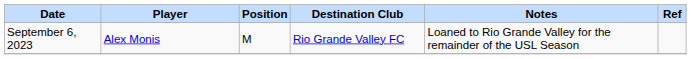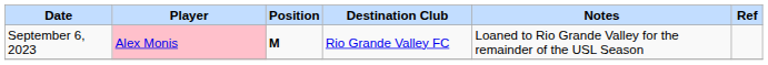September 6, 2023 | Player: no background -> pink background
September 6, 2023 | Position: normal -> bold
